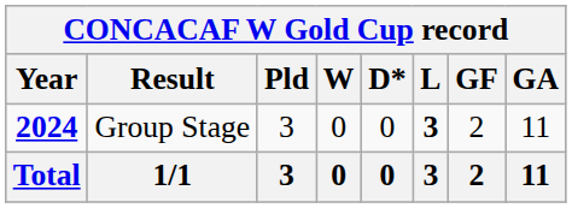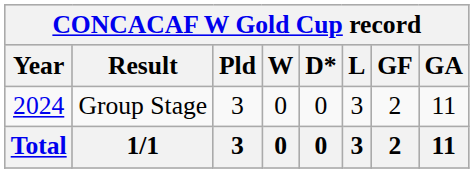Group Stage | Year: bold -> normal
Group Stage | L: bold -> normal
